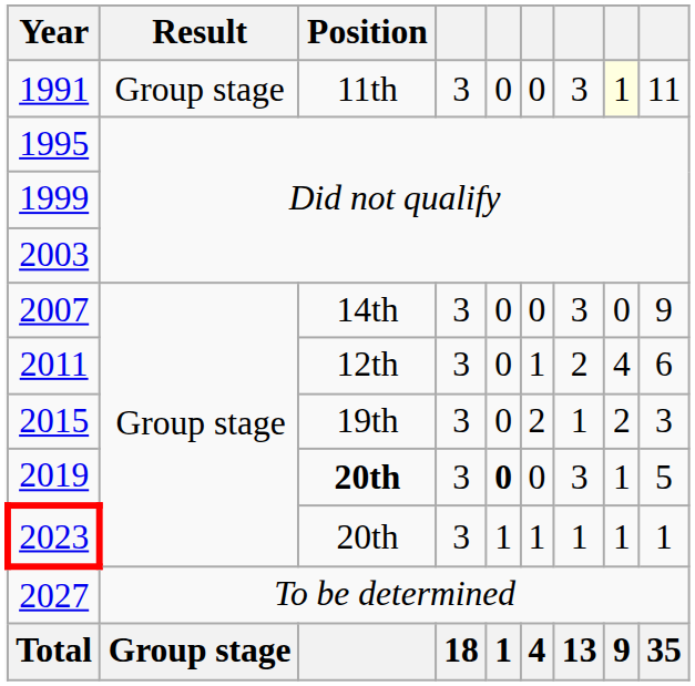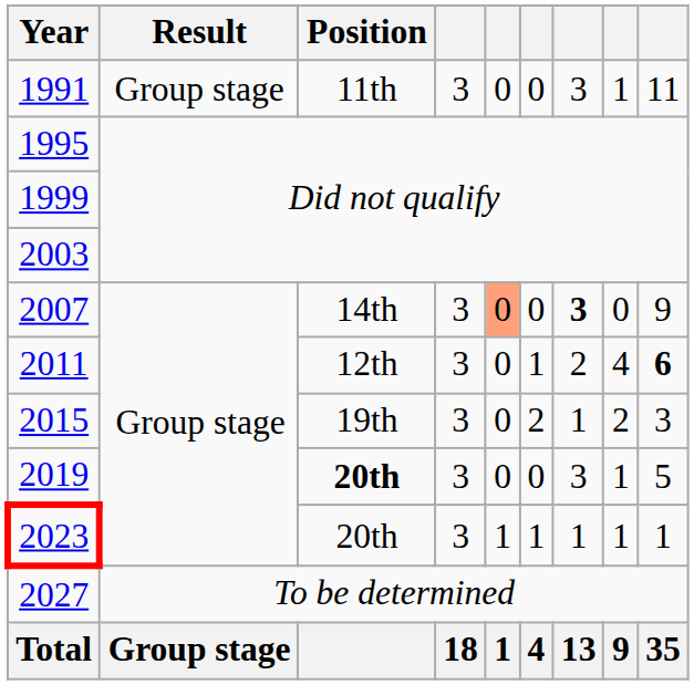1991 | column 8: lightyellow background -> no background
2007 | column 5: no background -> lightsalmon background
2007 | column 7: normal -> bold
2011 | column 9: normal -> bold
2019 | column 5: bold -> normal
